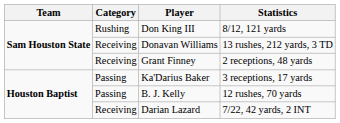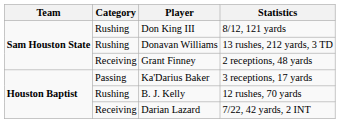Donavan Williams | Category: Receiving -> Rushing
B. J. Kelly | Category: Passing -> Rushing
